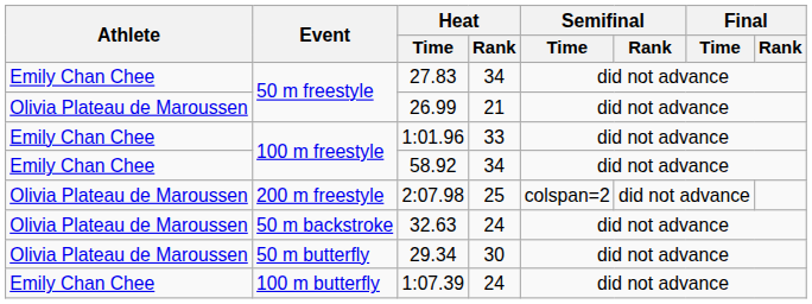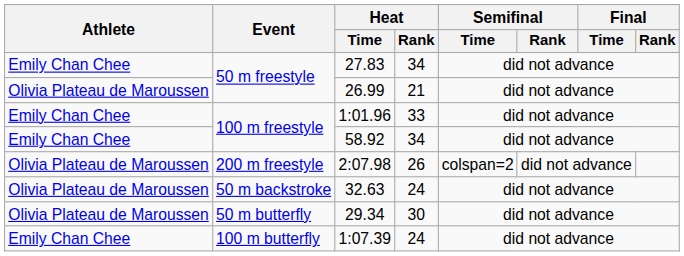2:07.98 | Heat / Rank: 25 -> 26
